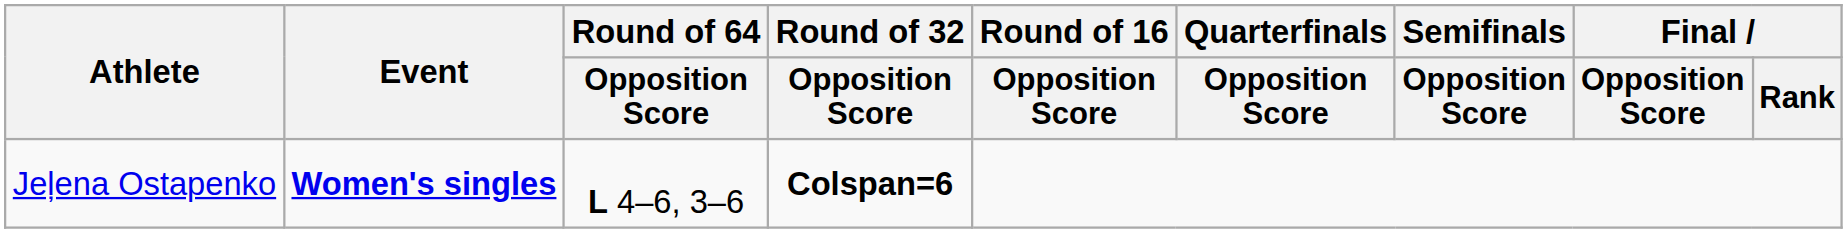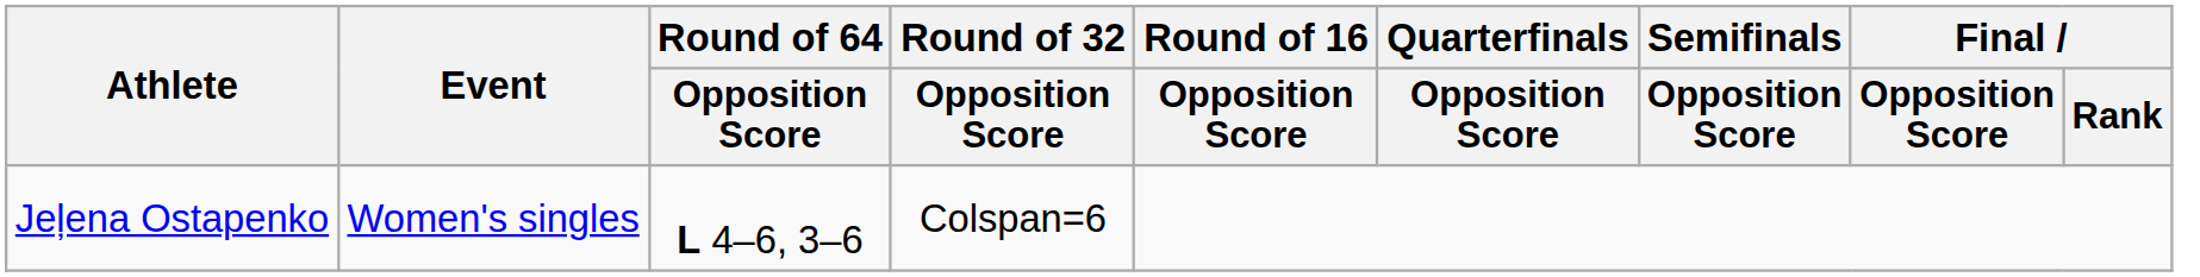Jeļena Ostapenko | Event: bold -> normal
Jeļena Ostapenko | Round of 32 / Opposition Score: bold -> normal
